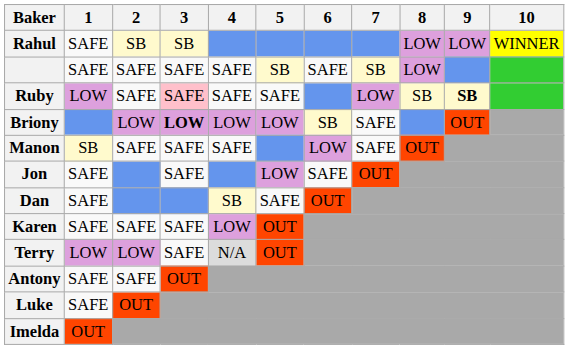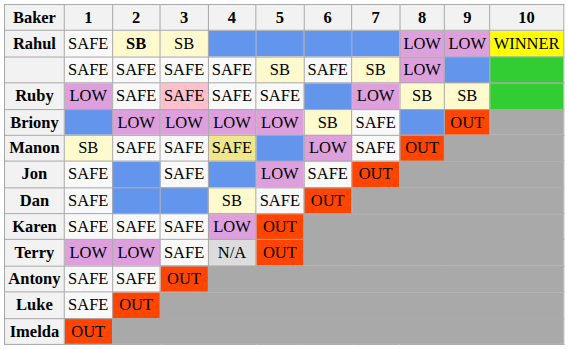Rahul | 2: normal -> bold
Ruby | 9: bold -> normal
Briony | 3: bold -> normal
Manon | 4: no background -> khaki background
